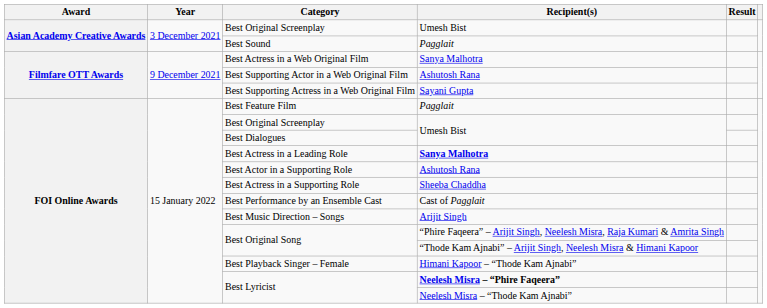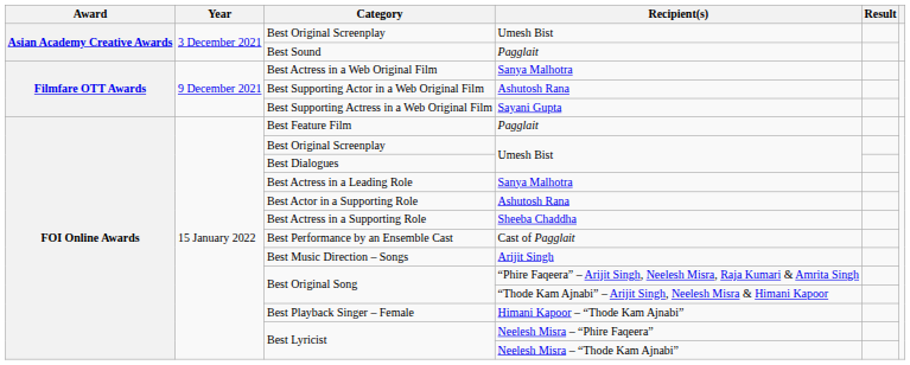Best Actress in a Leading Role | Recipient(s): bold -> normal
Best Lyricist / Neelesh Misra – “Phire Faqeera” | Recipient(s): bold -> normal
